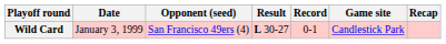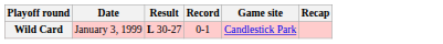- column: Opponent (seed) | San Francisco 49ers (4)
